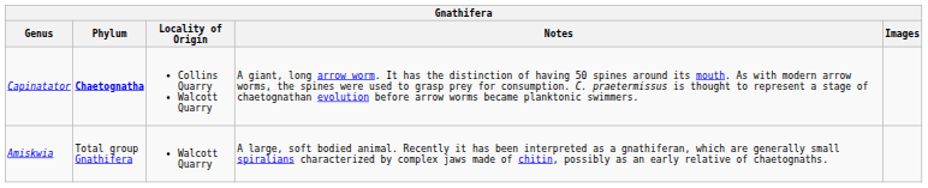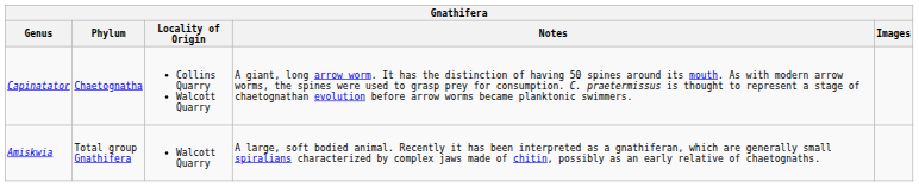Capinatator | Phylum: bold -> normal
